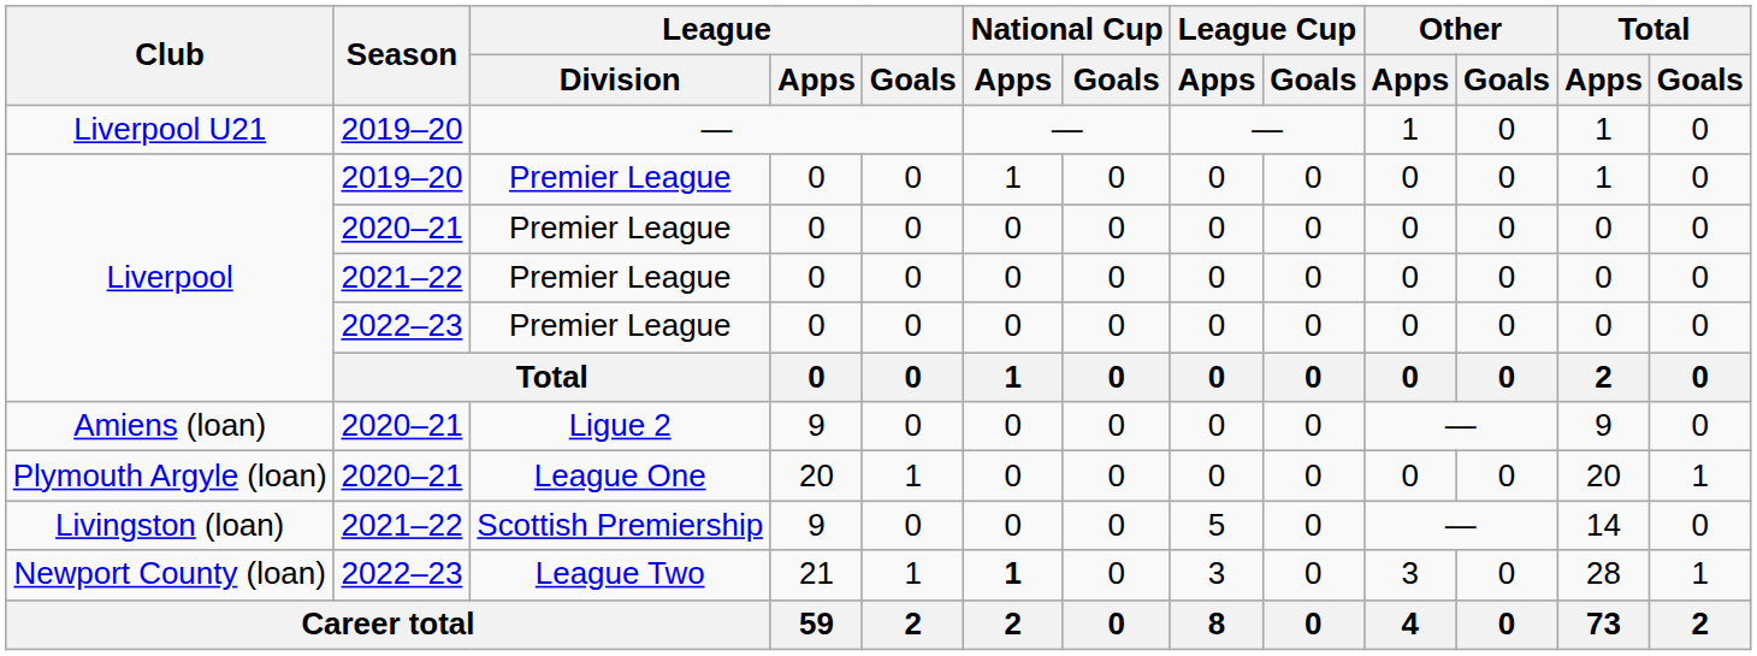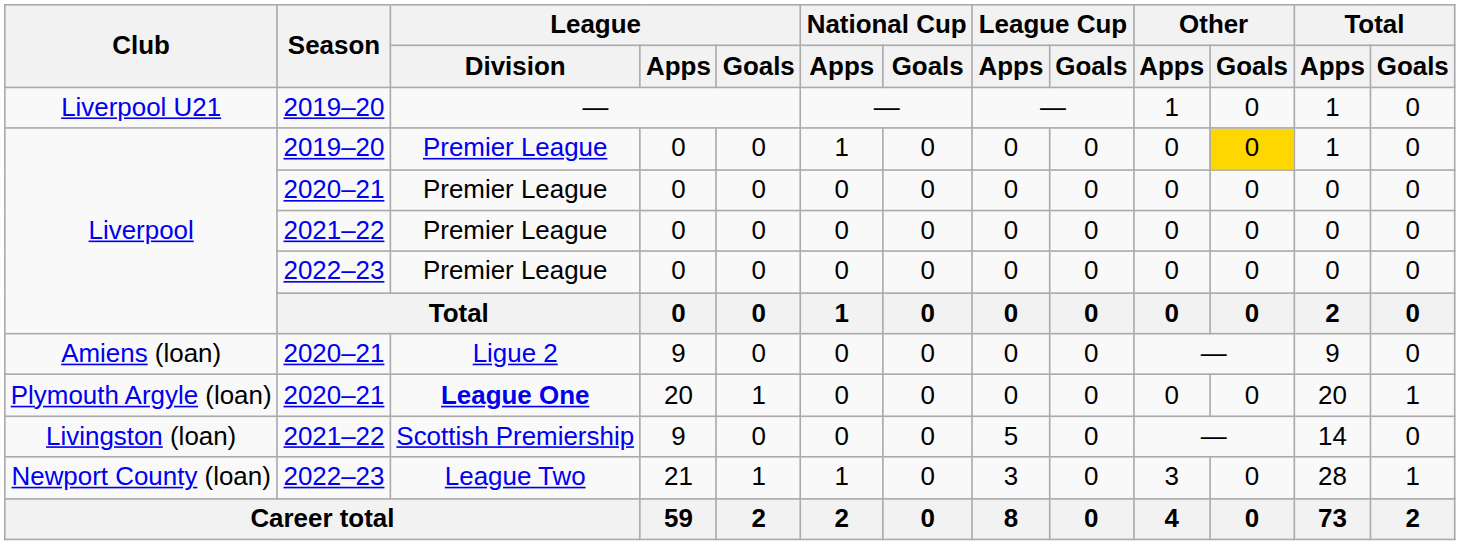Liverpool / 2019–20 | Other / Goals: no background -> gold background
Plymouth Argyle (loan) | League / Division: normal -> bold
Newport County (loan) | National Cup / Apps: bold -> normal
